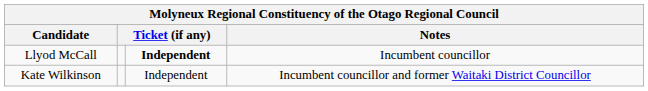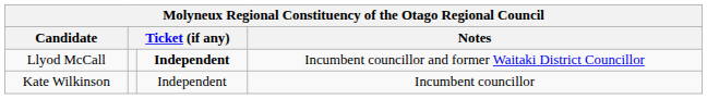Llyod McCall | Notes: Incumbent councillor -> Incumbent councillor and former Waitaki District Councillor
Kate Wilkinson | Notes: Incumbent councillor and former Waitaki District Councillor -> Incumbent councillor
